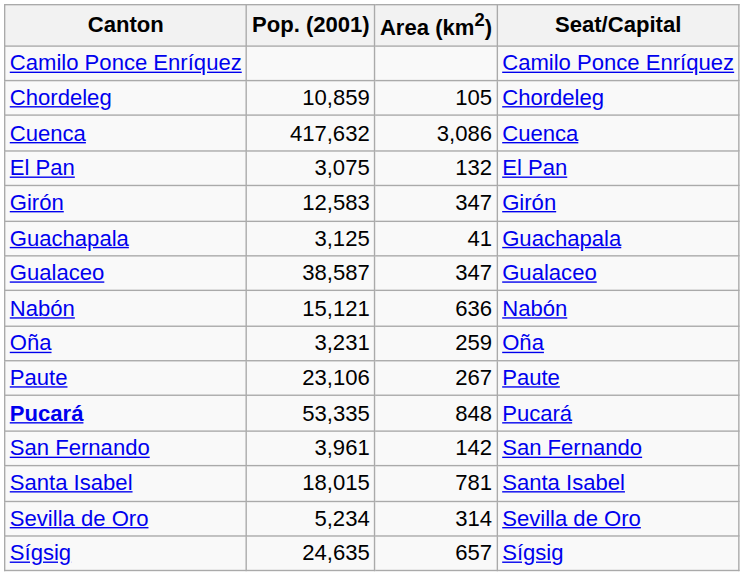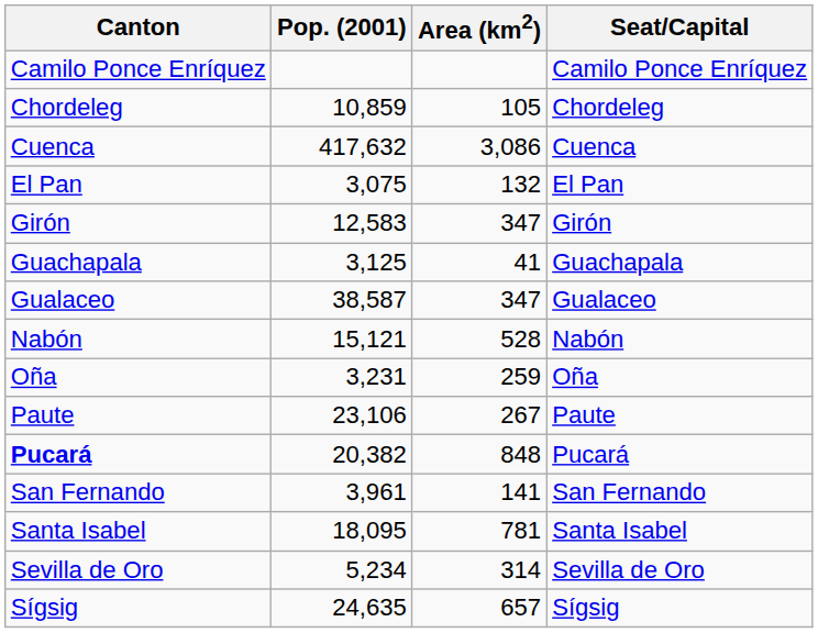row 9 | Area (km2): 636 -> 528
row 12 | Pop. (2001): 53,335 -> 20,382
row 13 | Area (km2): 142 -> 141
row 14 | Pop. (2001): 18,015 -> 18,095
